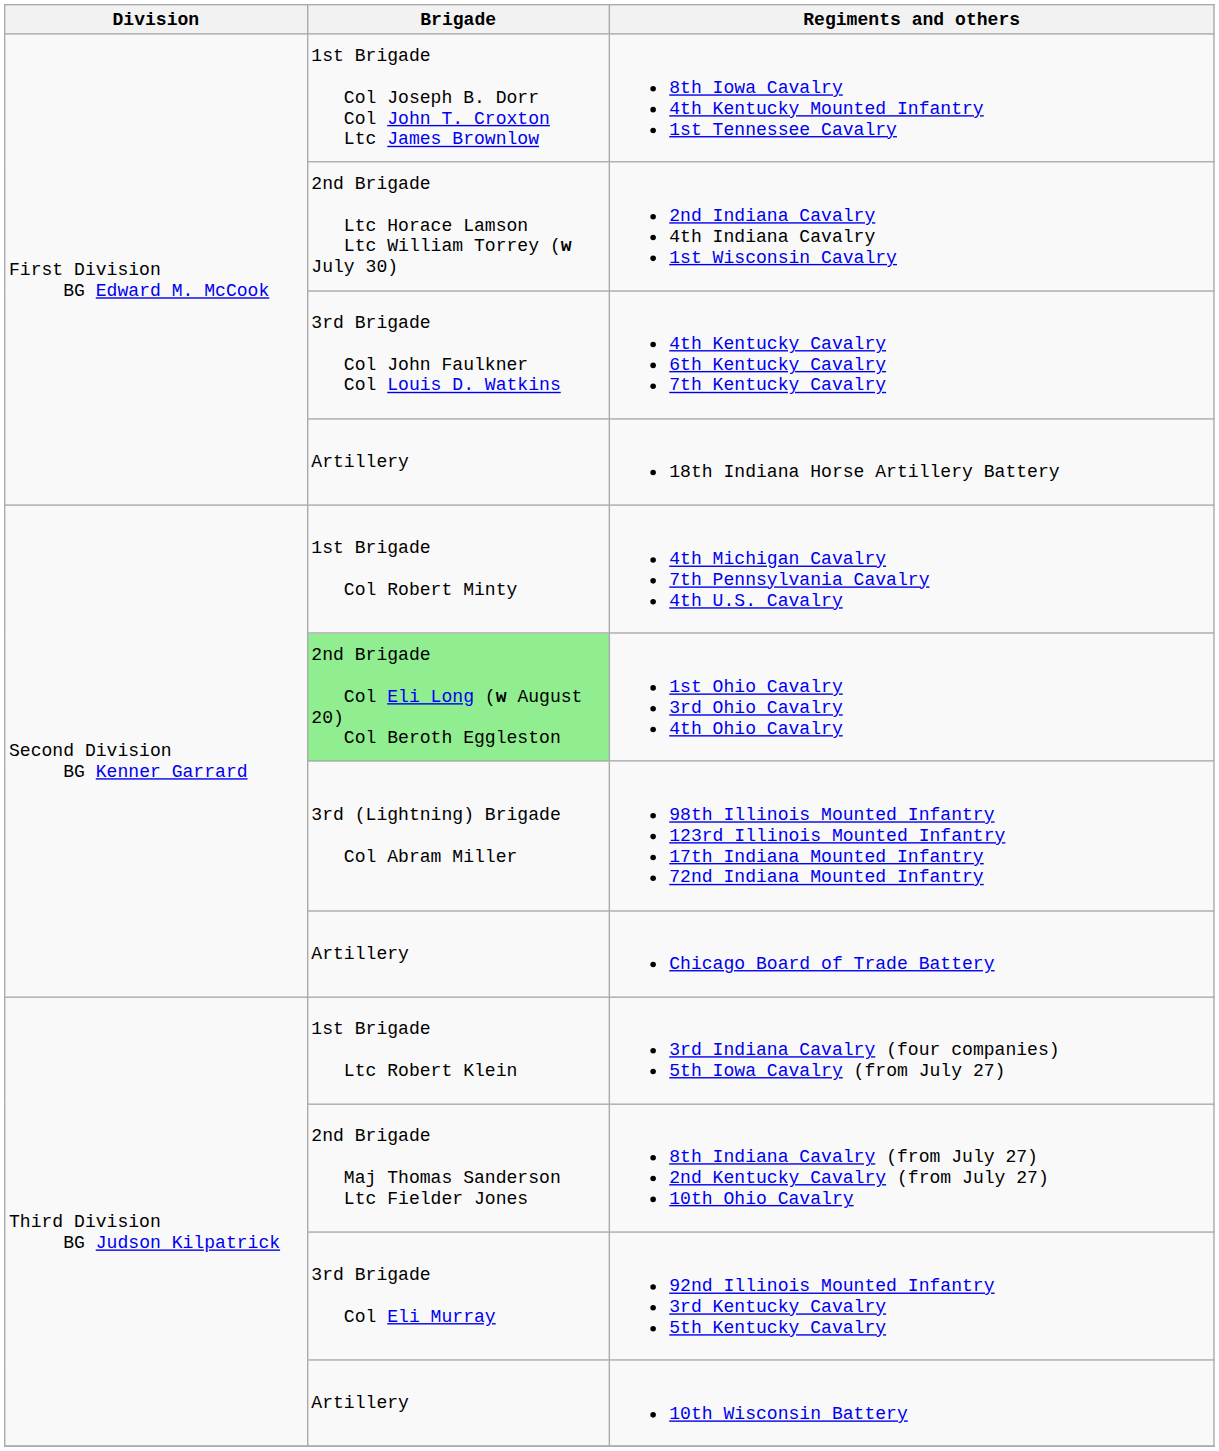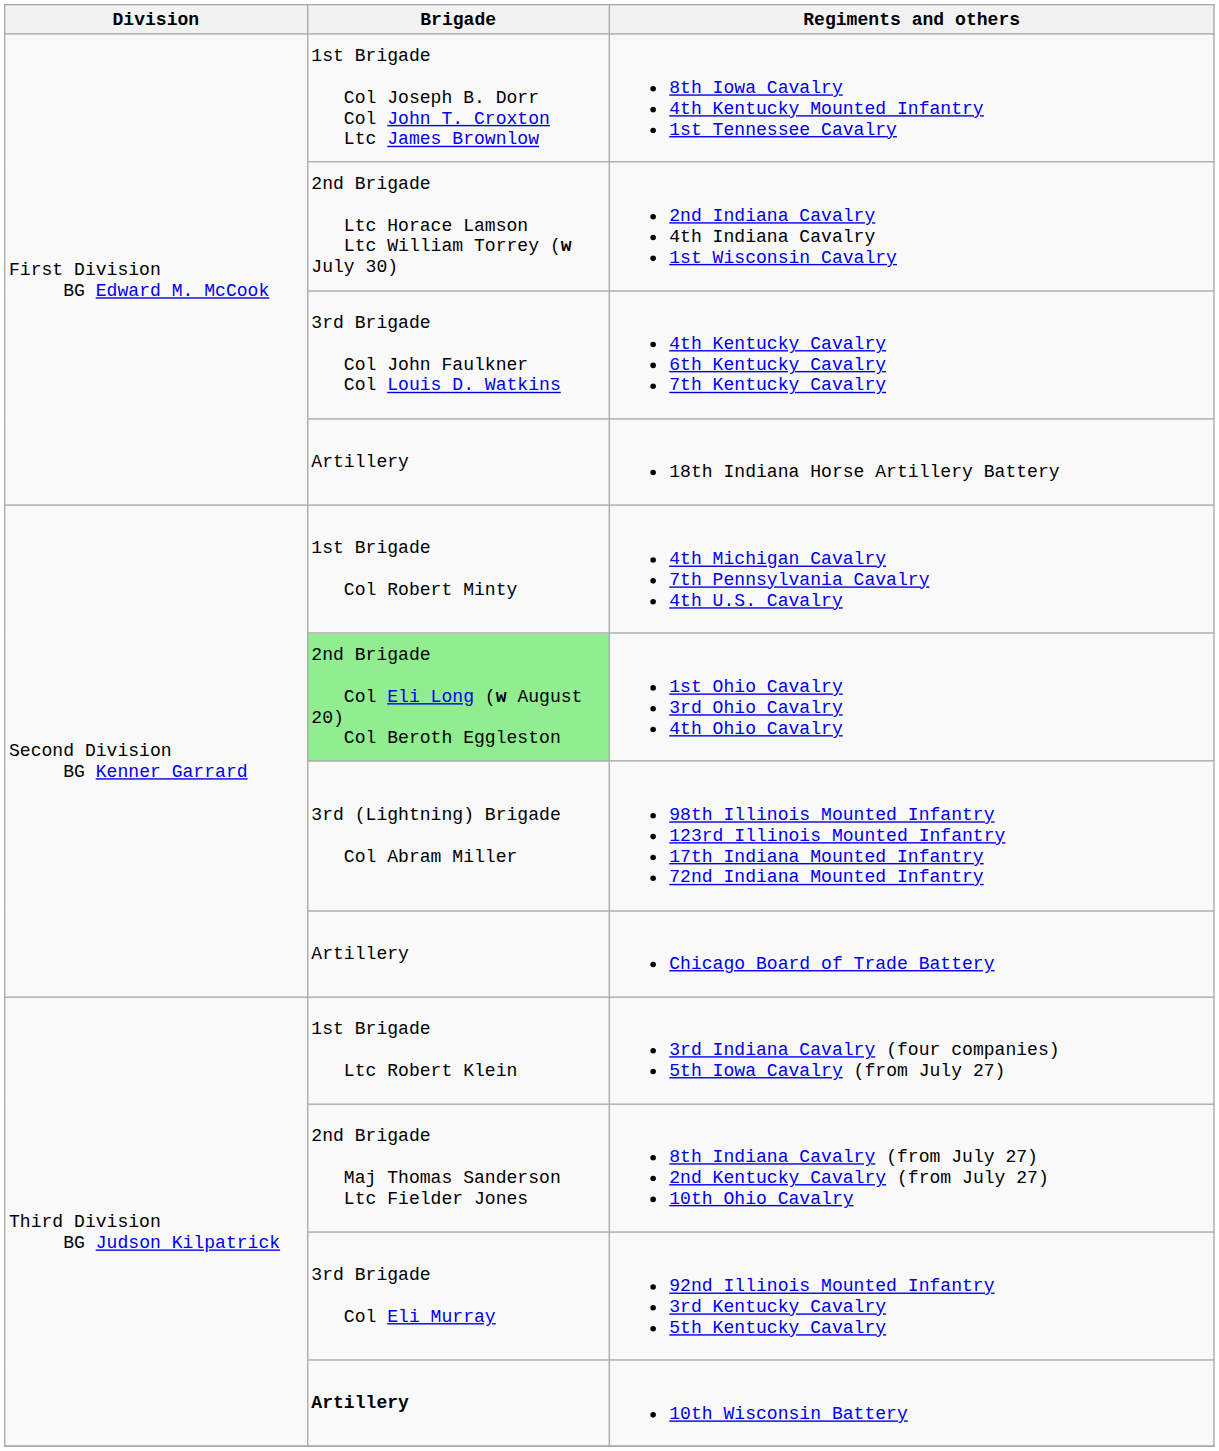10th Wisconsin Battery | Brigade: normal -> bold
